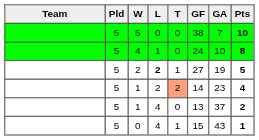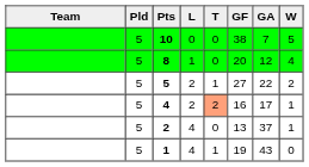columns swapped: W <-> Pts
row 3 | GF: 24 -> 20
row 3 | GA: 10 -> 12
row 4 | L: bold -> normal
row 4 | GA: 19 -> 22
row 5 | GF: 14 -> 16
row 5 | GA: 23 -> 17
row 7 | GF: 15 -> 19
